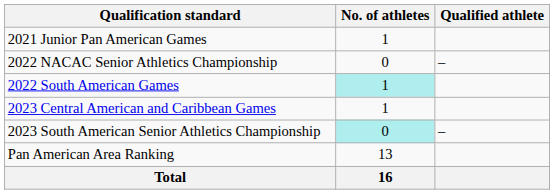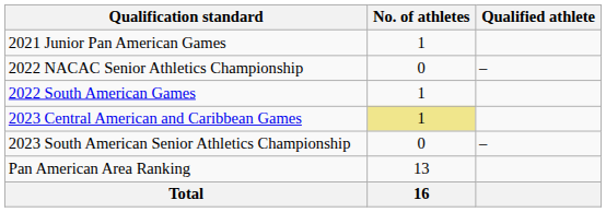2022 South American Games | No. of athletes: paleturquoise background -> no background
2023 Central American and Caribbean Games | No. of athletes: no background -> khaki background
2023 South American Senior Athletics Championship | No. of athletes: paleturquoise background -> no background
